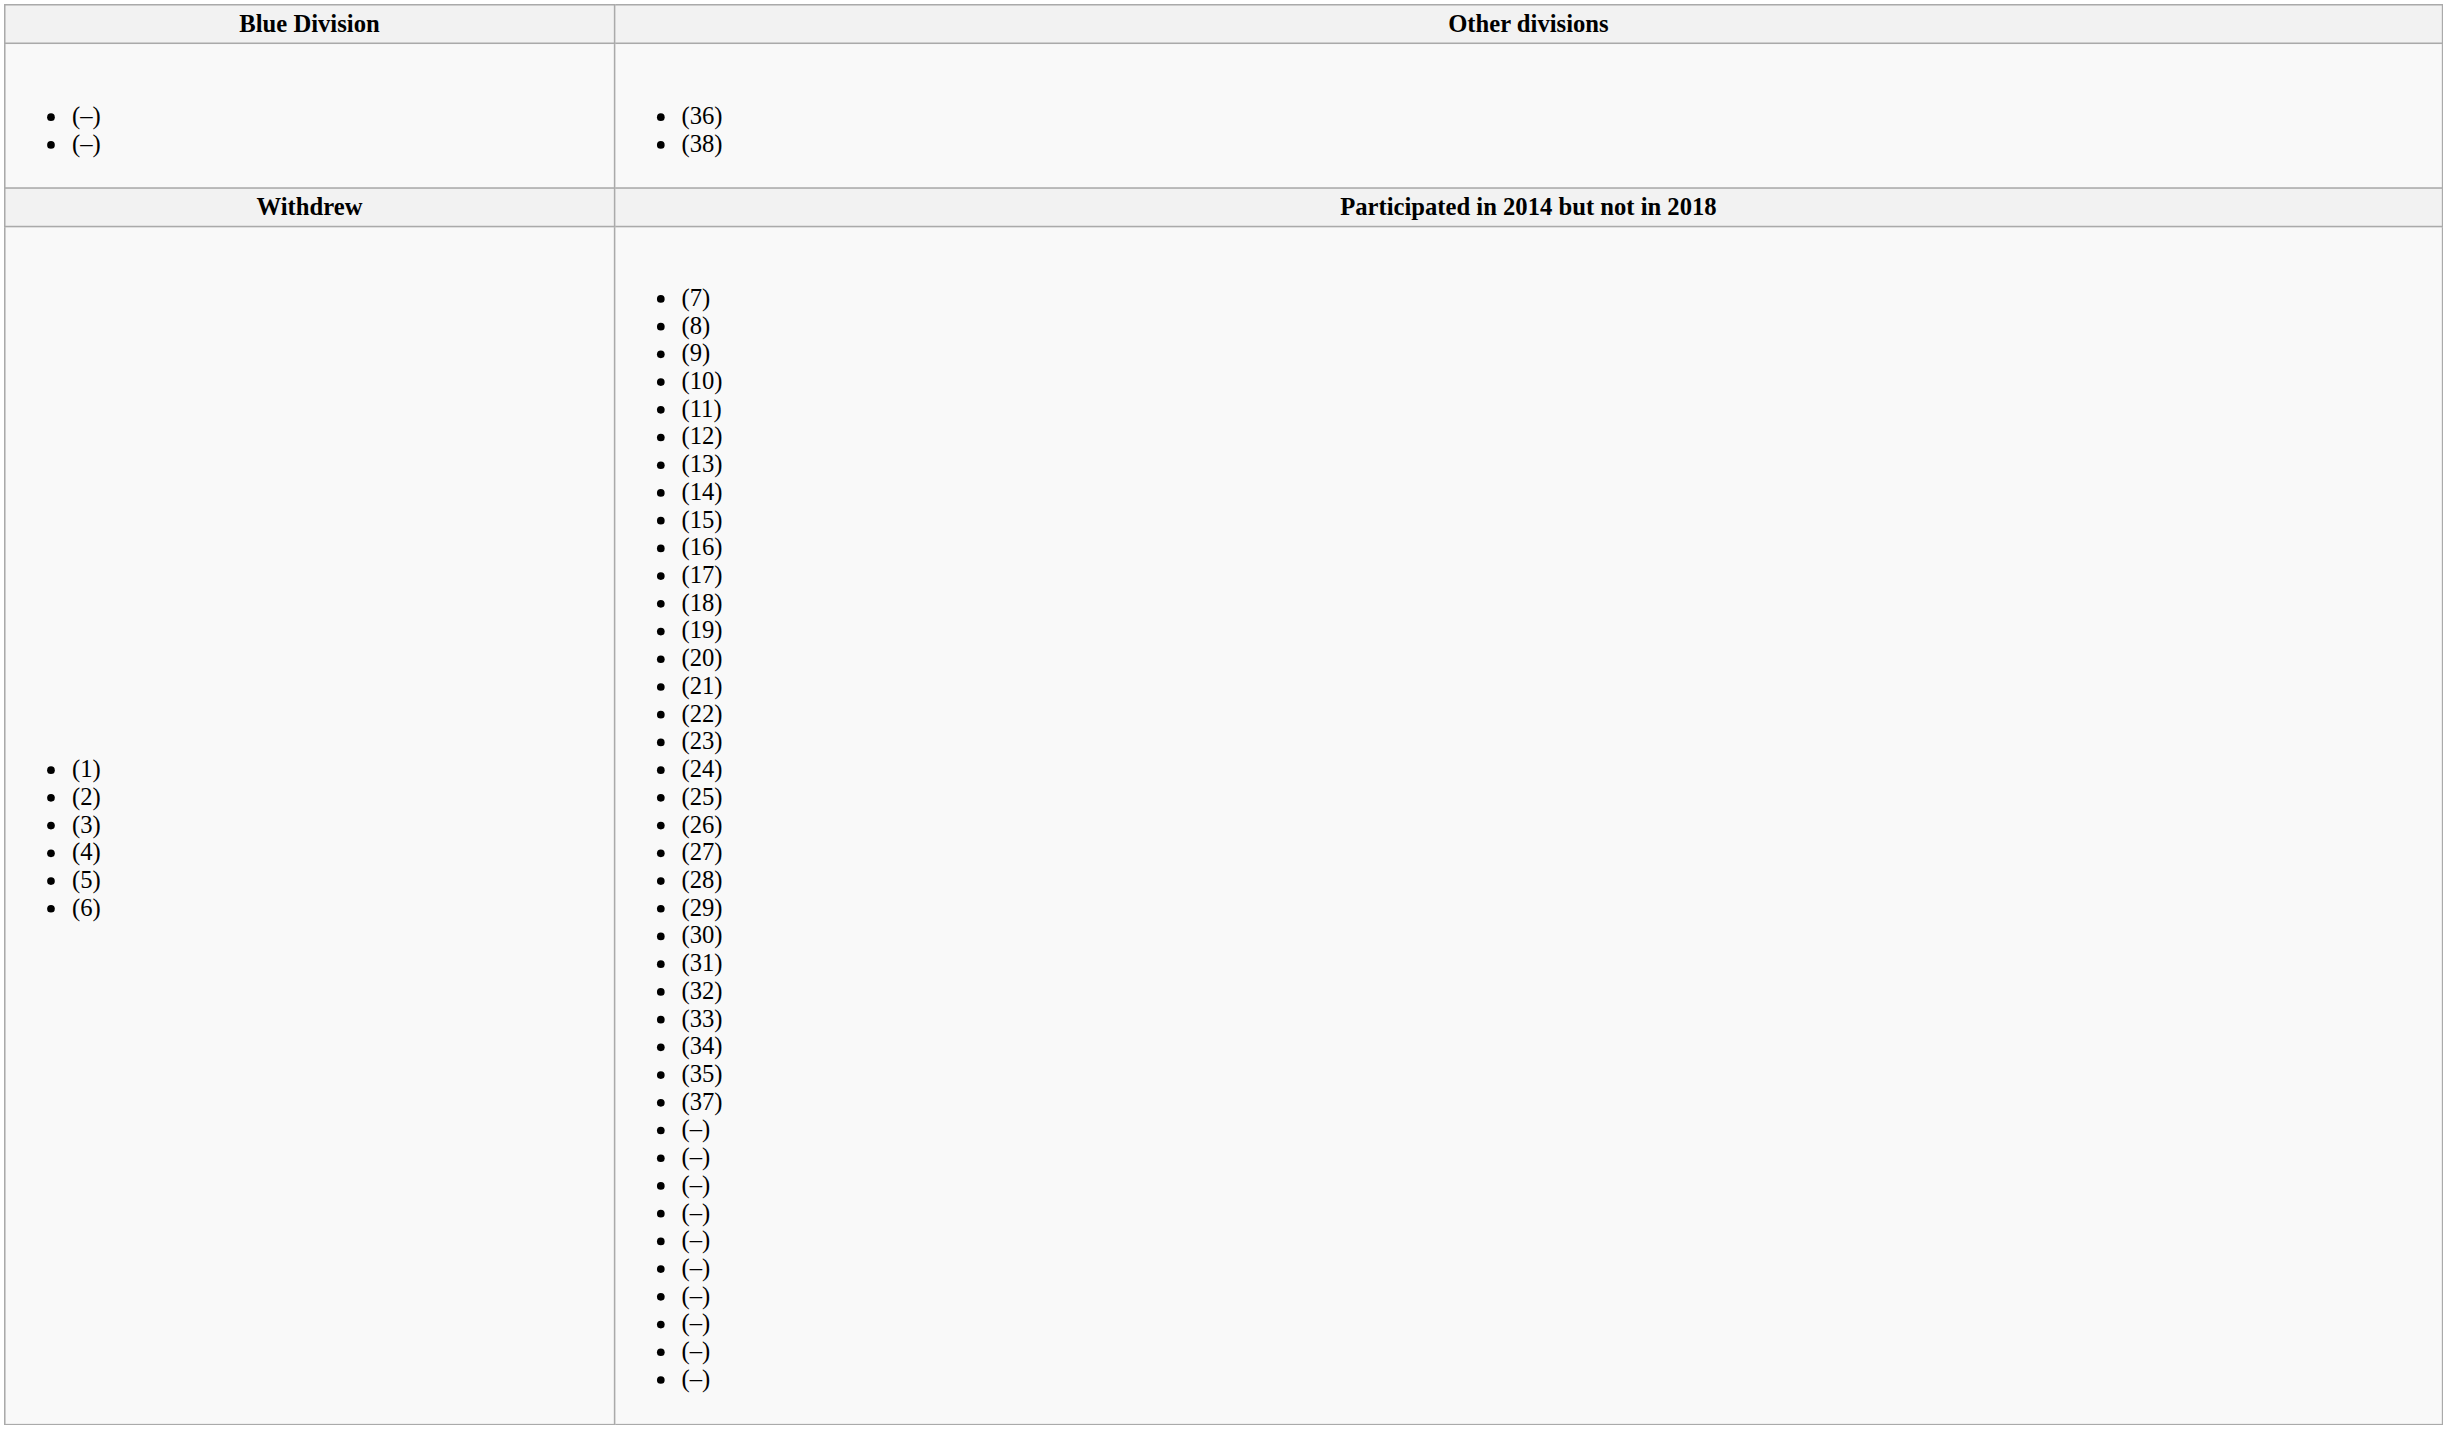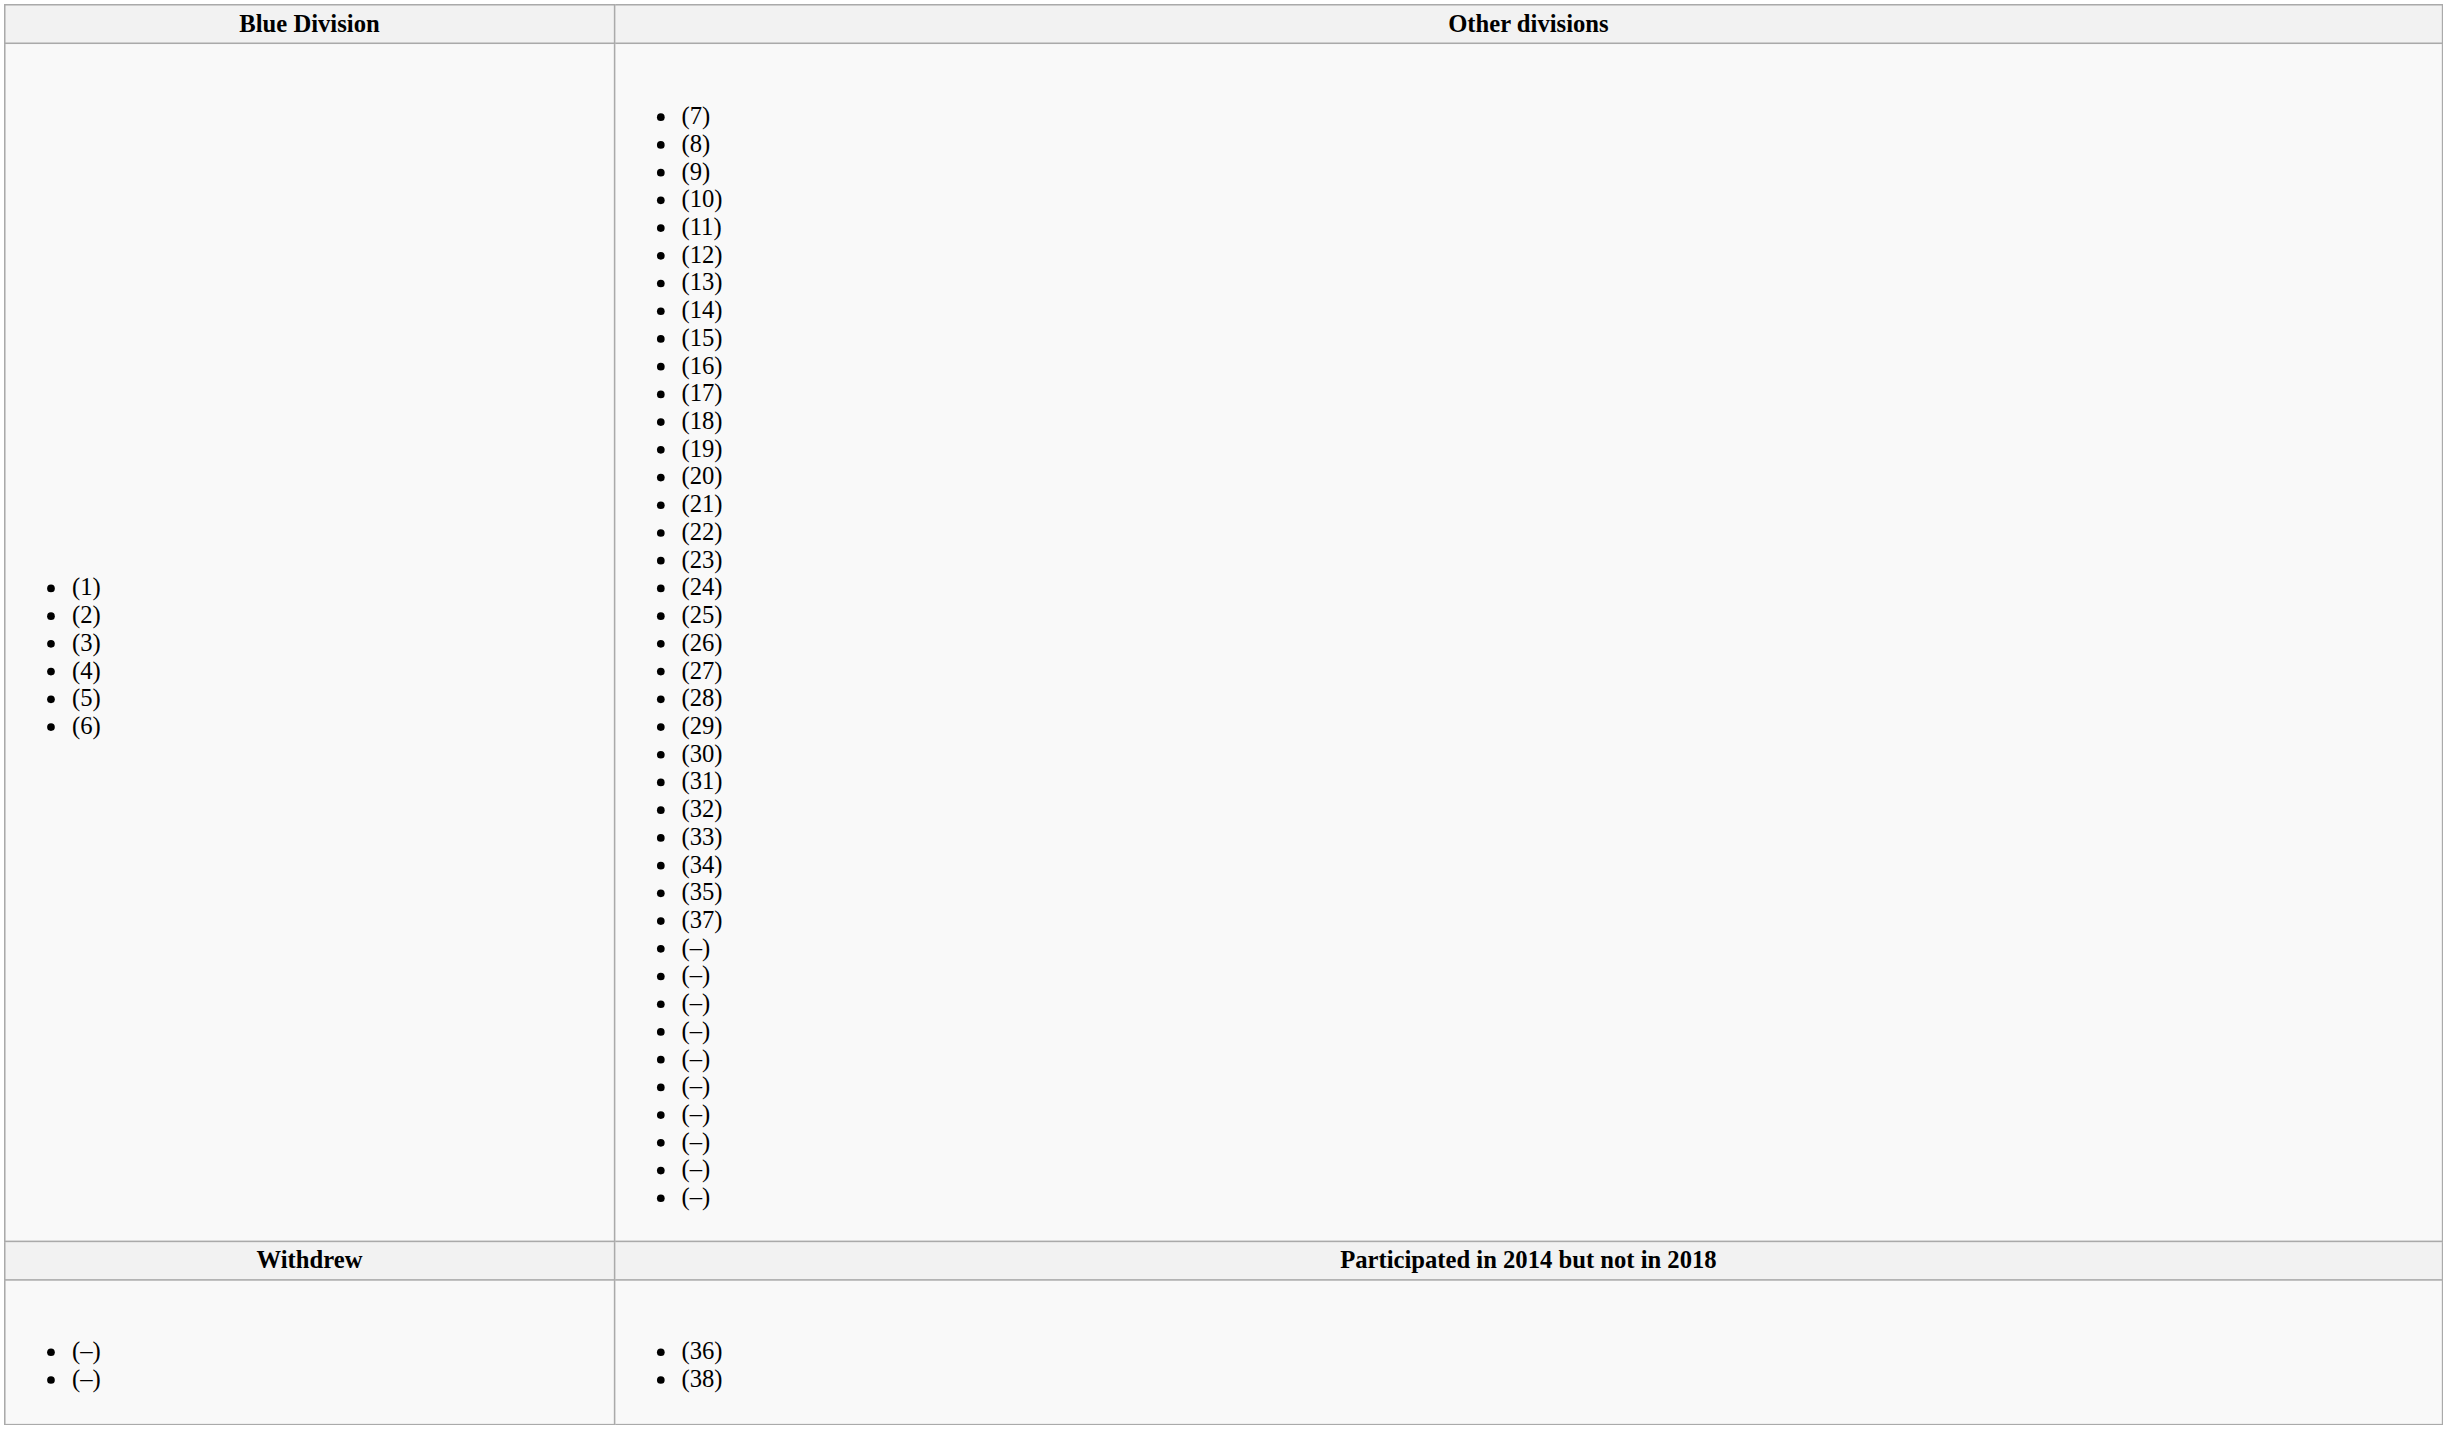rows swapped: (1) (2) (3) (4) (5) (6) <-> (–) (–)
